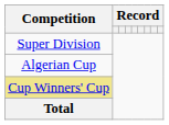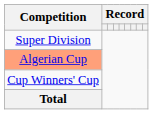Algerian Cup | Competition: no background -> lightsalmon background
Cup Winners' Cup | Competition: khaki background -> no background
